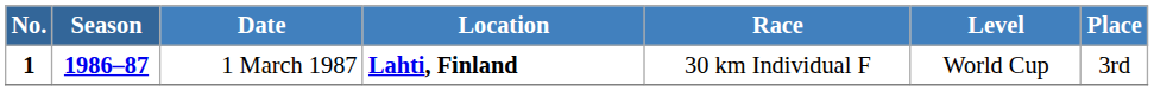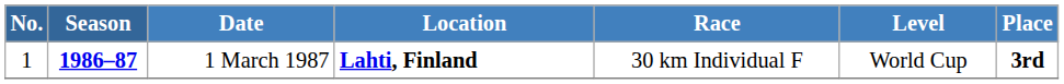1 March 1987 | No.: bold -> normal
1 March 1987 | Place: normal -> bold
